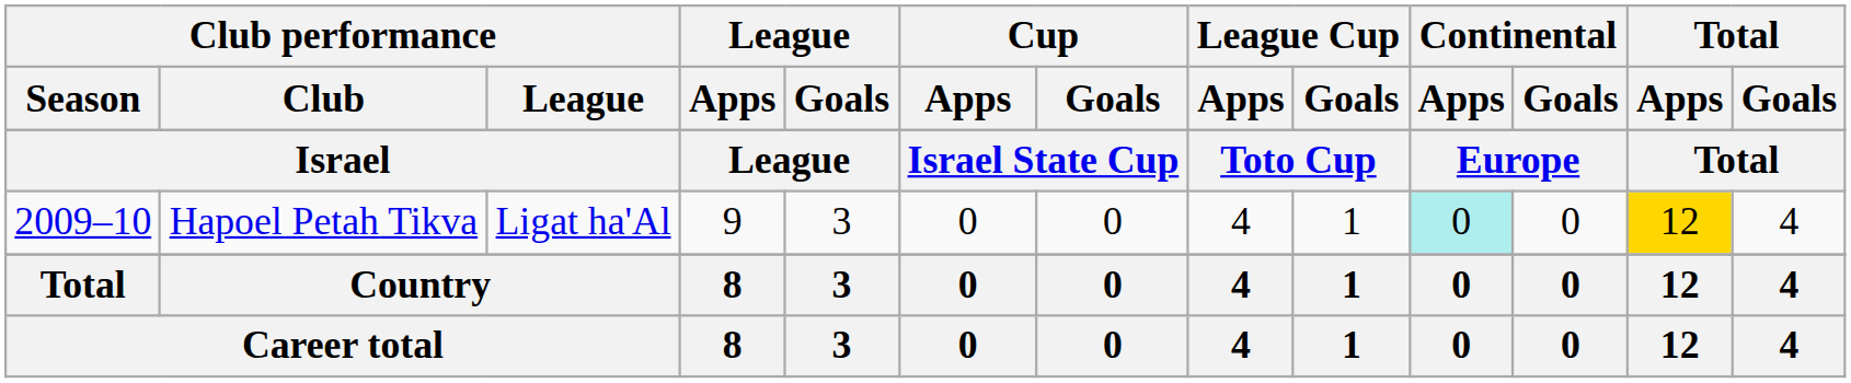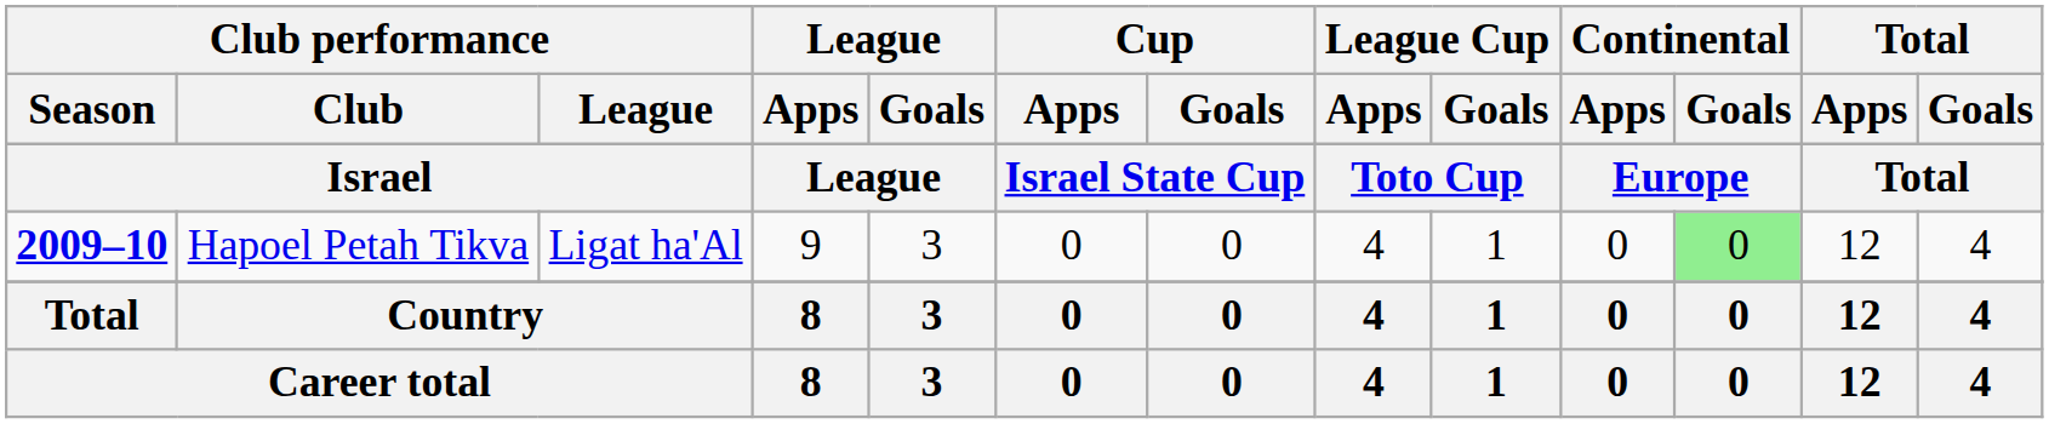Hapoel Petah Tikva | Club performance / Season: normal -> bold
Hapoel Petah Tikva | Continental / Apps: paleturquoise background -> no background
Hapoel Petah Tikva | Continental / Goals: no background -> lightgreen background
Hapoel Petah Tikva | Total / Apps: gold background -> no background
